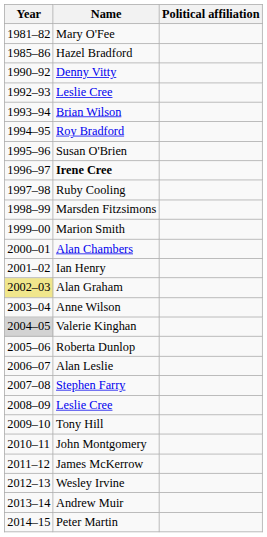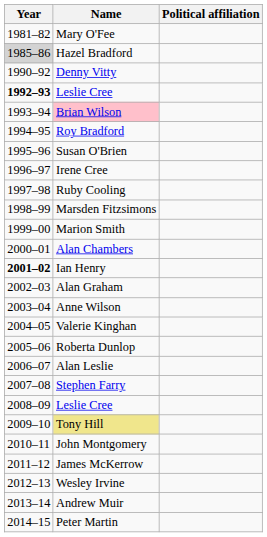Hazel Bradford | Year: no background -> lightgrey background
1992–93 / Leslie Cree | Year: normal -> bold
Brian Wilson | Name: no background -> pink background
Irene Cree | Name: bold -> normal
Ian Henry | Year: normal -> bold
Alan Graham | Year: khaki background -> no background
Valerie Kinghan | Year: lightgrey background -> no background
Tony Hill | Name: no background -> khaki background
